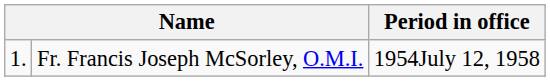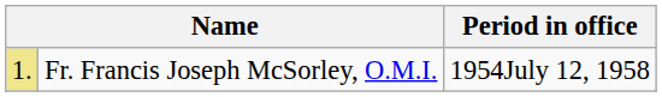Fr. Francis Joseph McSorley, O.M.I. | column 1: no background -> khaki background
